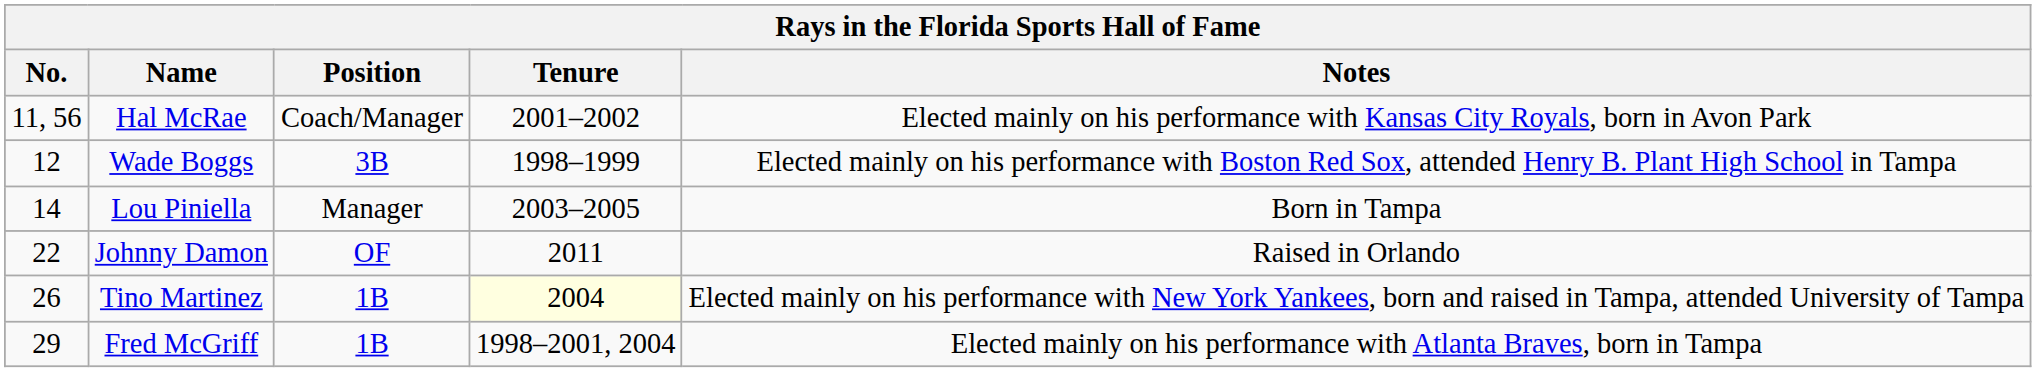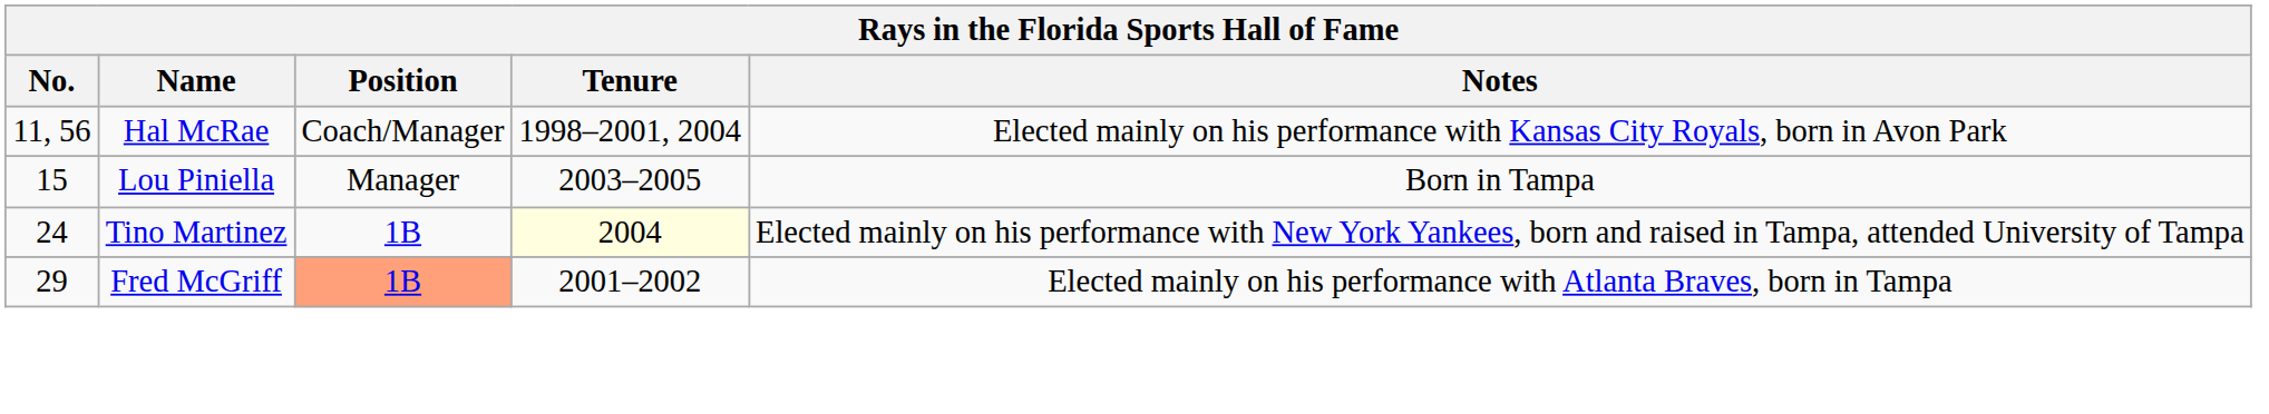Hal McRae | Tenure: 2001–2002 -> 1998–2001, 2004
- row: 12 | Wade Boggs | 3B | 1998–1999 | Elected mainly on his performance with Boston Red Sox, attended Henry B. Plant High School in Tampa
Lou Piniella | No.: 14 -> 15
- row: 22 | Johnny Damon | OF | 2011 | Raised in Orlando
Tino Martinez | No.: 26 -> 24
Fred McGriff | Position: no background -> lightsalmon background
Fred McGriff | Tenure: 1998–2001, 2004 -> 2001–2002
